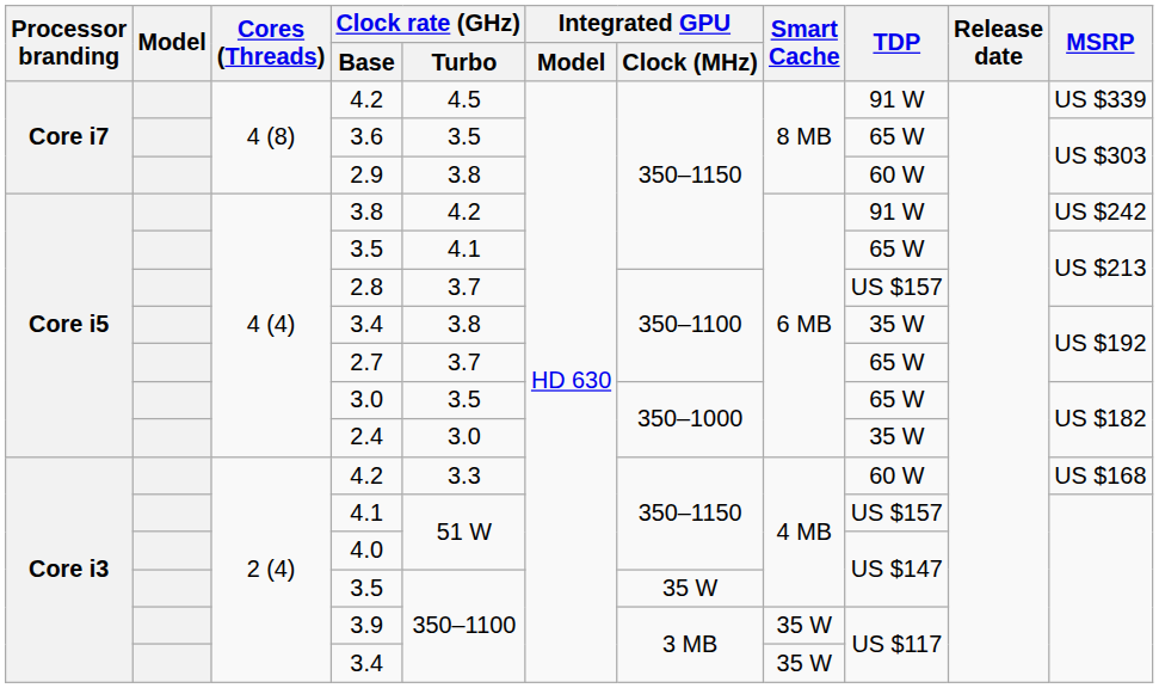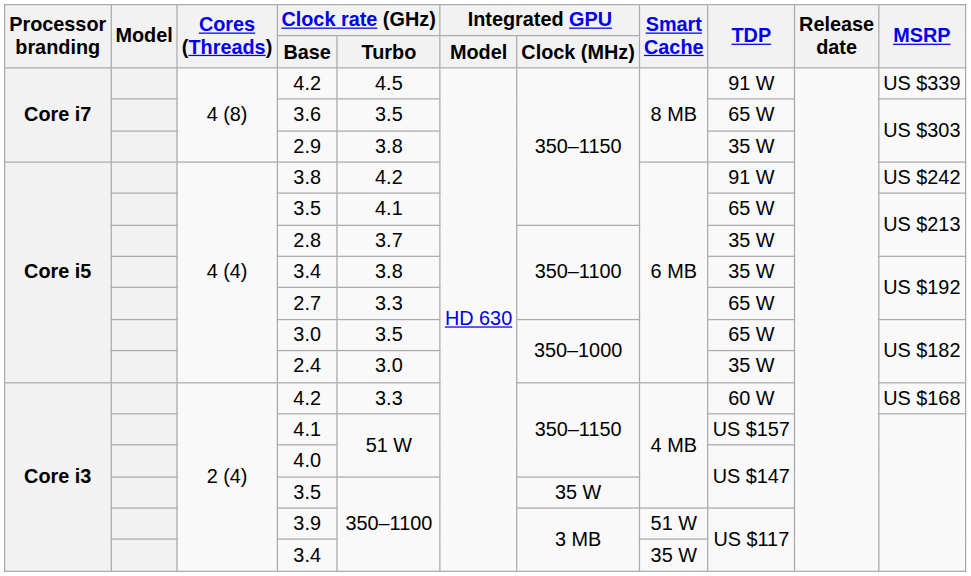2.9 | TDP: 60 W -> 35 W
2.8 | TDP: US $157 -> 35 W
2.7 | Clock rate (GHz) / Turbo: 3.7 -> 3.3
3.9 | Smart Cache: 35 W -> 51 W
